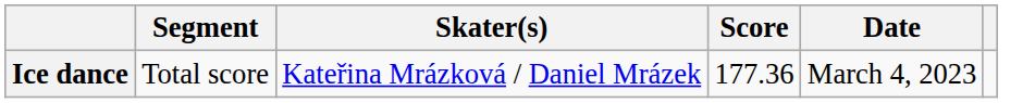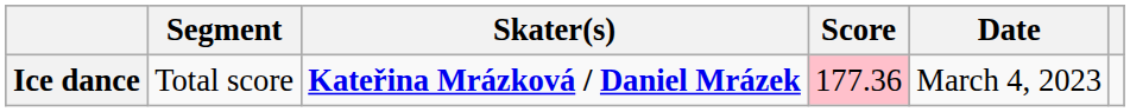row 2 | Skater(s): normal -> bold
row 2 | Score: no background -> pink background
